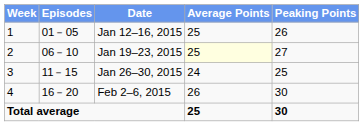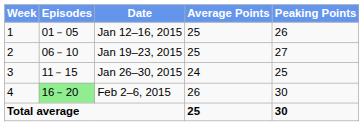Jan 19–23, 2015 | Average Points: lightyellow background -> no background
Feb 2–6, 2015 | Episodes: no background -> lightgreen background
